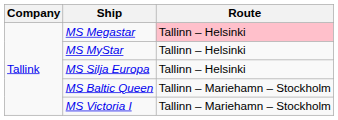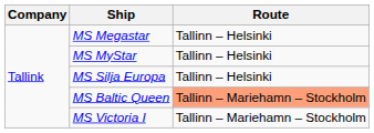MS Megastar | Route: pink background -> no background
MS Baltic Queen | Route: no background -> lightsalmon background
